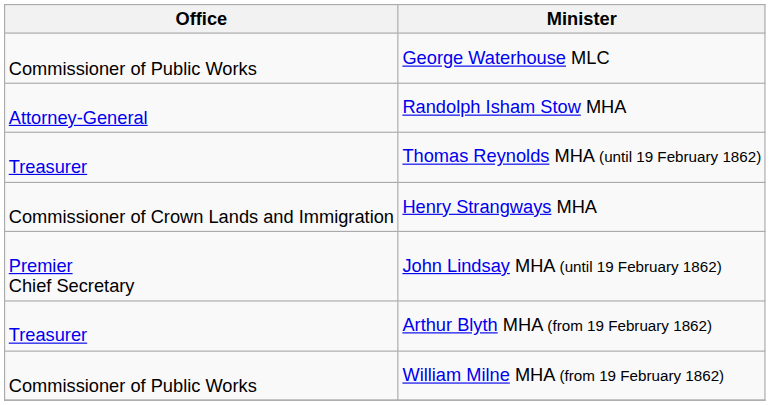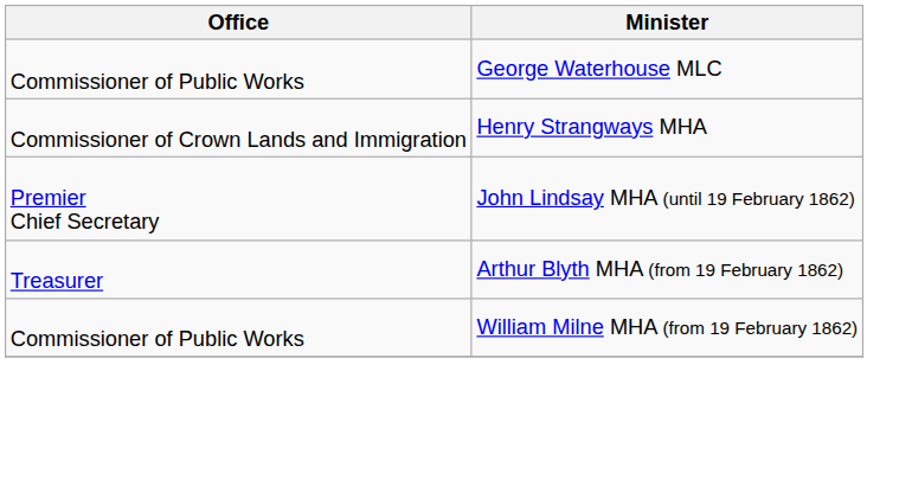- row: Attorney-General | Randolph Isham Stow MHA
- row: Treasurer | Thomas Reynolds MHA (until 19 February 1862)
